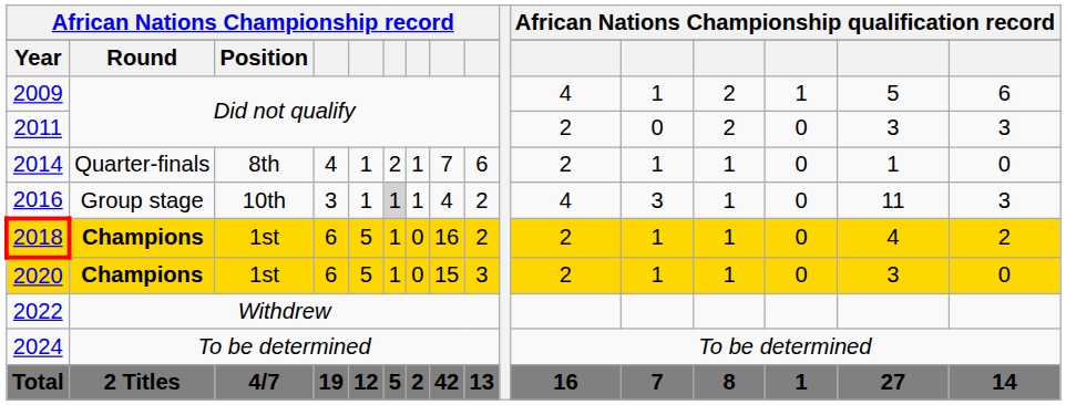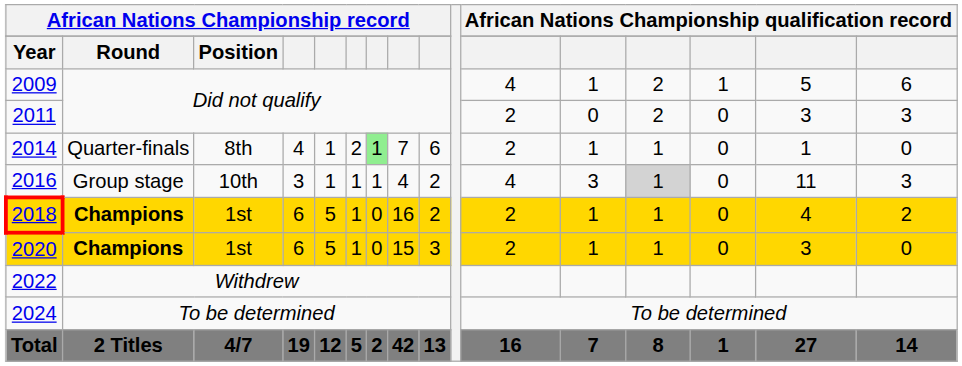2014 | column 7: no background -> lightgreen background
2016 | column 6: lightgrey background -> no background
2016 | column 13: no background -> lightgrey background
